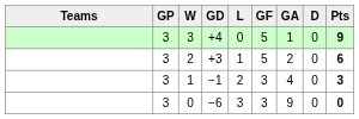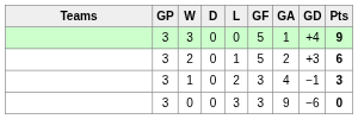columns swapped: D <-> GD
